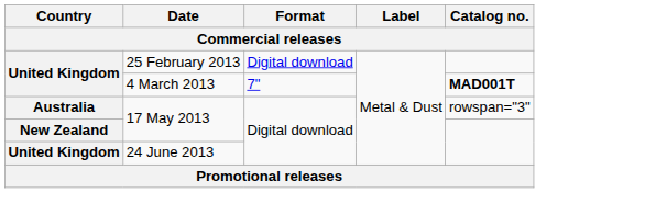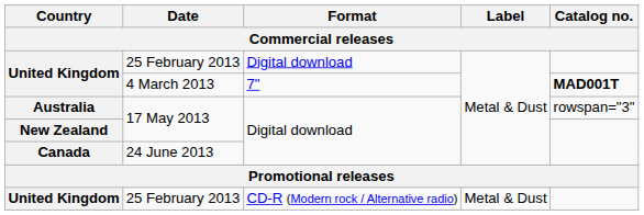24 June 2013 | Country: United Kingdom -> Canada
+ row: United Kingdom | 25 February 2013 | CD-R (Modern rock / Alternative radio) | Metal & Dust
